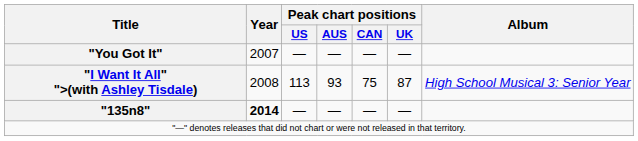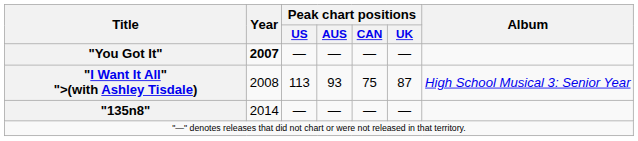"You Got It" | Year: normal -> bold
"135n8" | Year: bold -> normal
